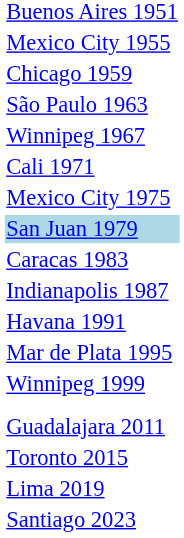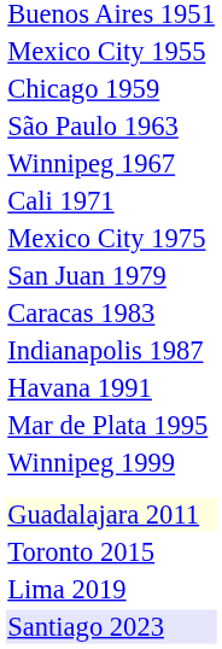San Juan 1979 | column 1: lightblue background -> no background
Guadalajara 2011 | column 1: no background -> lightyellow background
Santiago 2023 | column 1: no background -> lavender background
